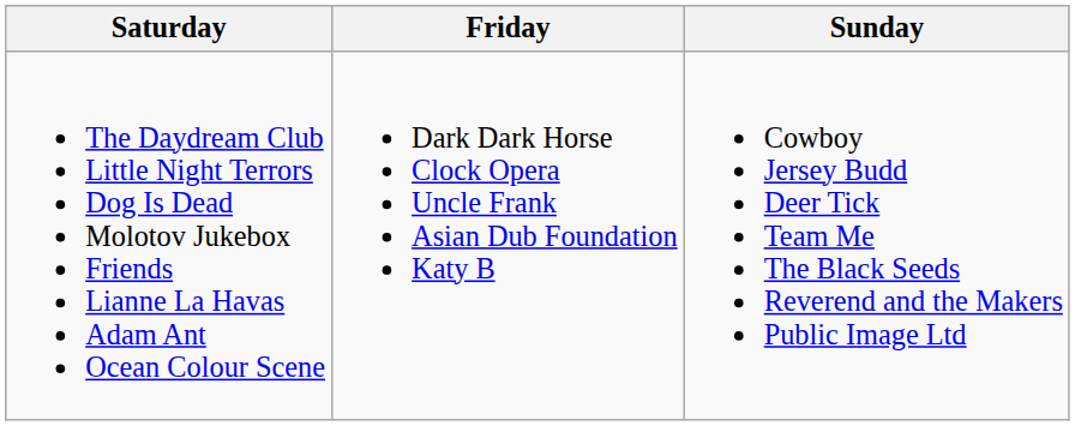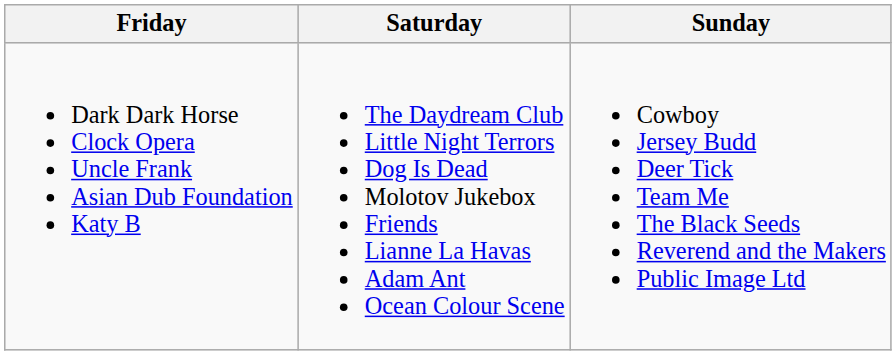columns swapped: Friday <-> Saturday
